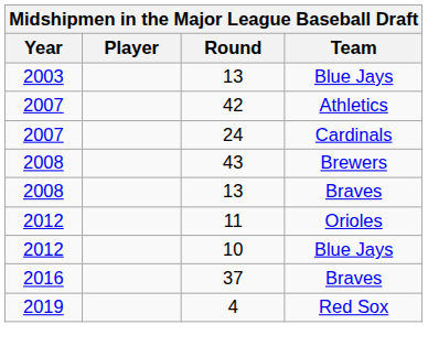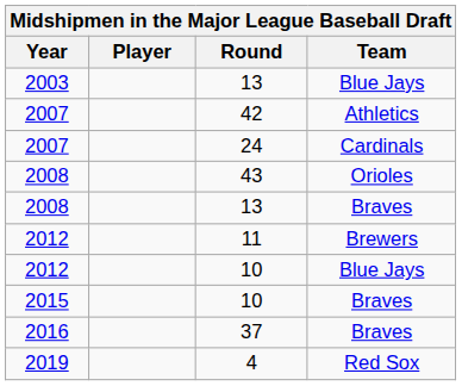43 | Team: Brewers -> Orioles
11 | Team: Orioles -> Brewers
+ row: 2015 | 10 | Braves
